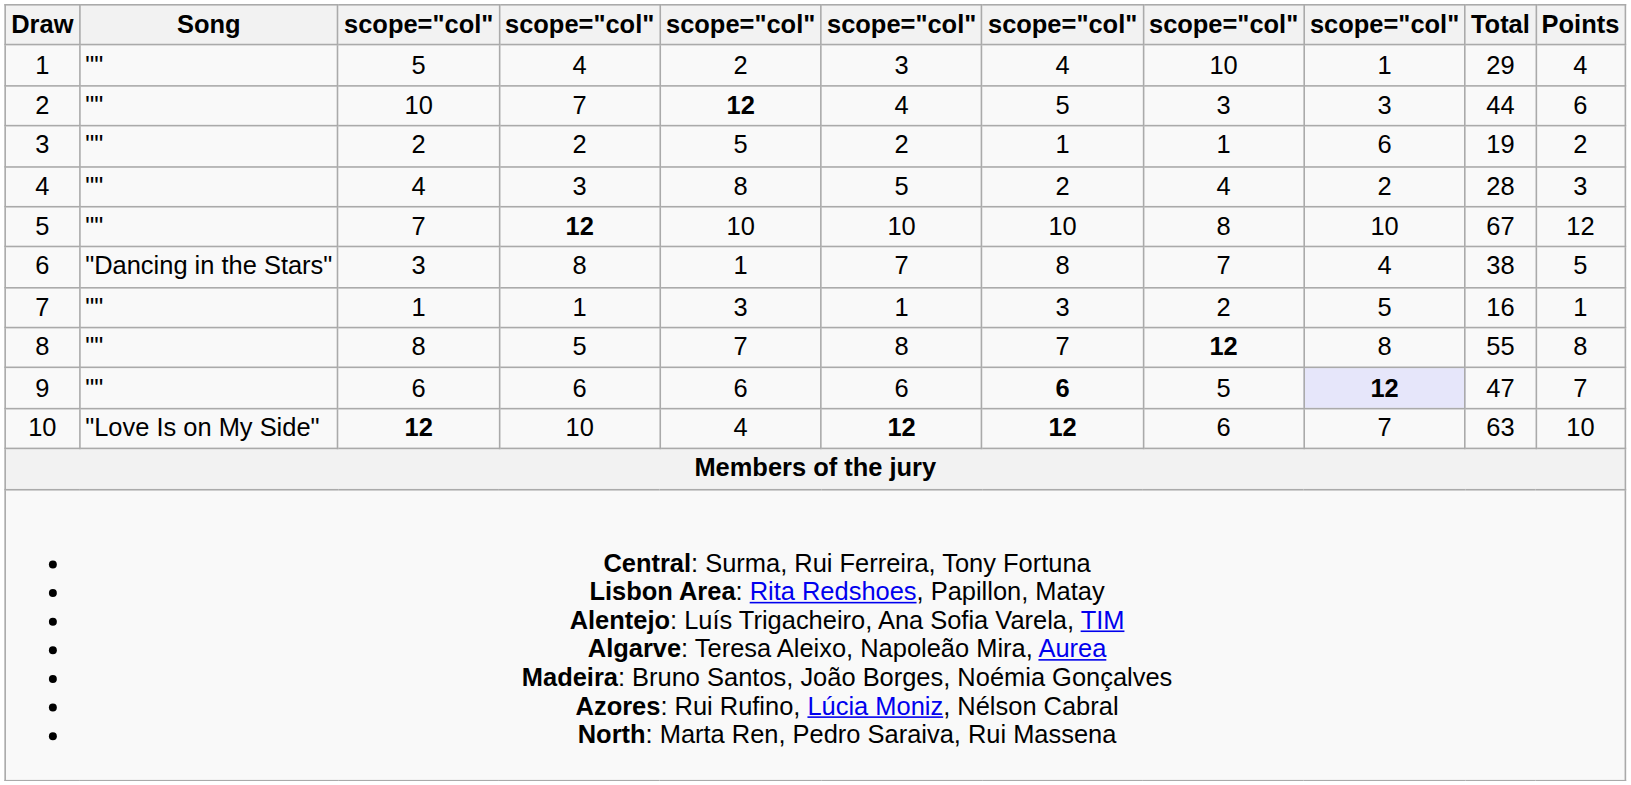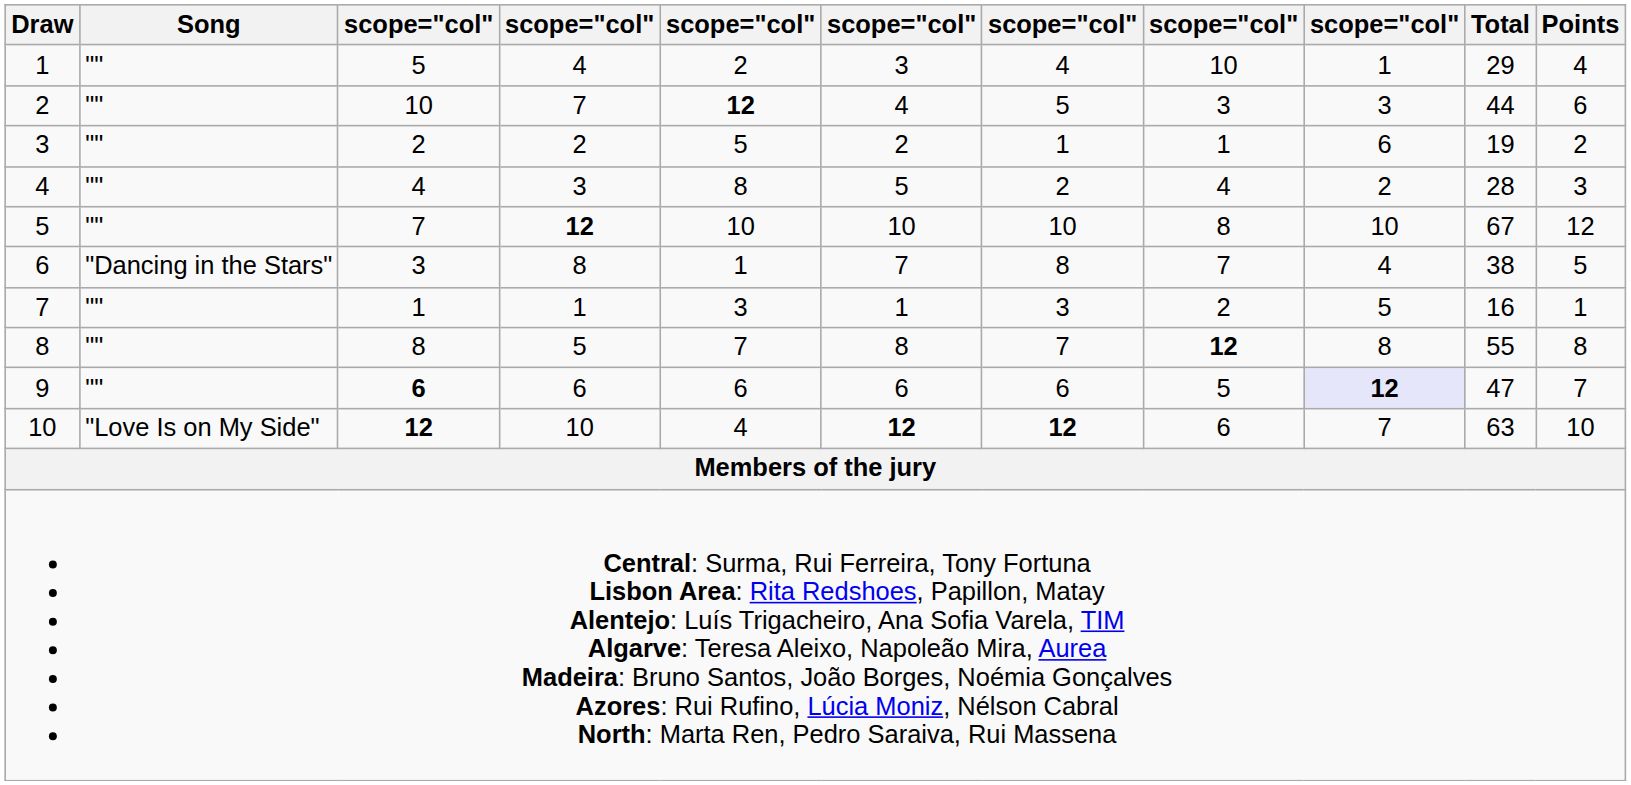9 | column 3: normal -> bold
9 | column 7: bold -> normal
